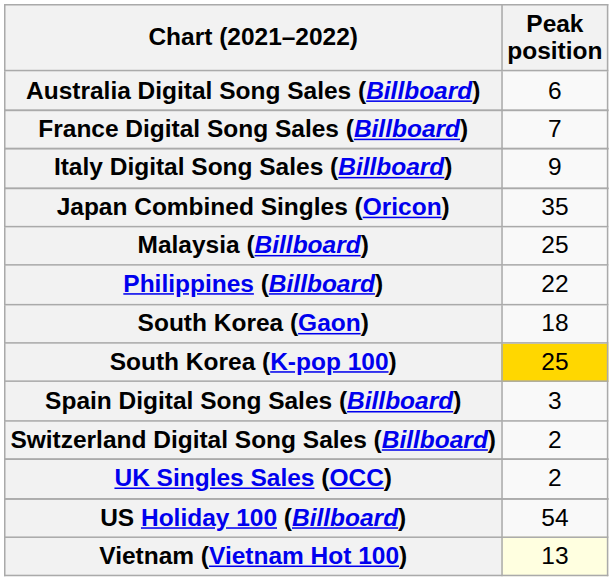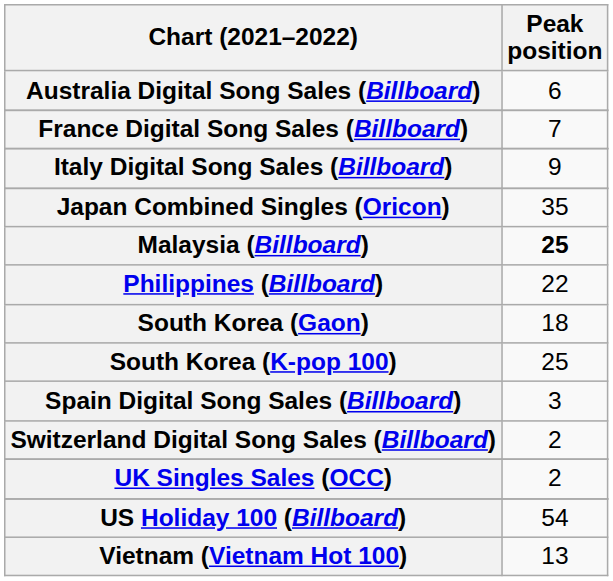Malaysia (Billboard) | Peak position: normal -> bold
South Korea (K-pop 100) | Peak position: gold background -> no background
Vietnam (Vietnam Hot 100) | Peak position: lightyellow background -> no background
